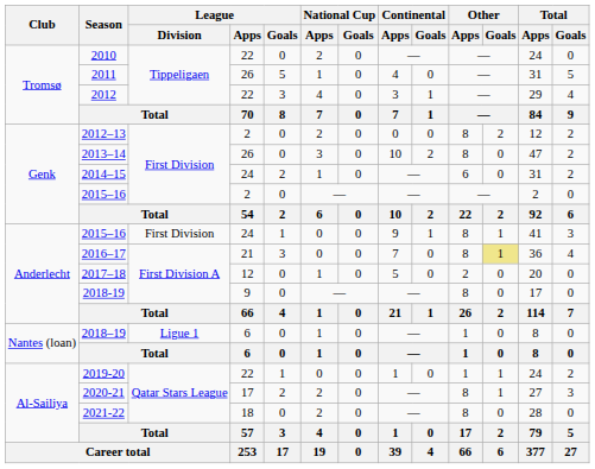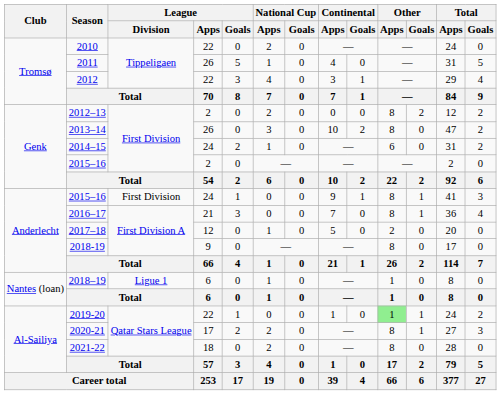2016–17 | Other / Goals: khaki background -> no background
2019-20 | Other / Apps: no background -> lightgreen background
